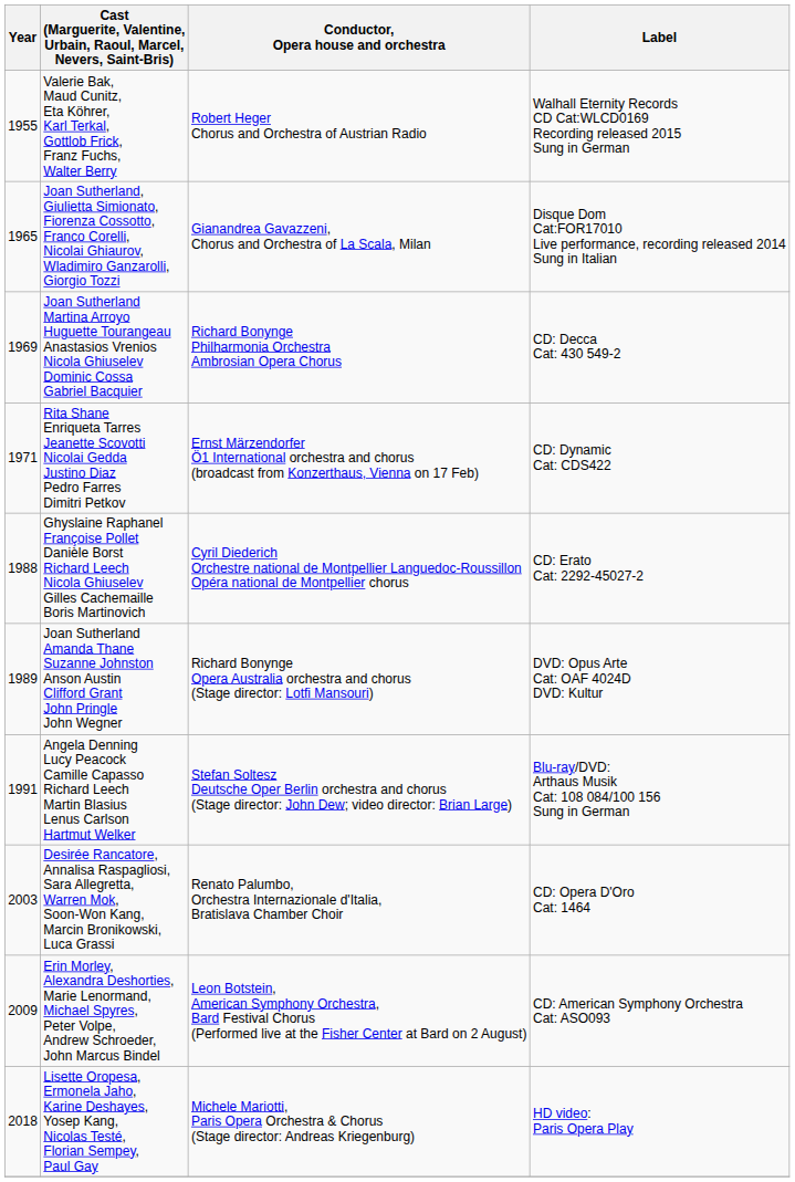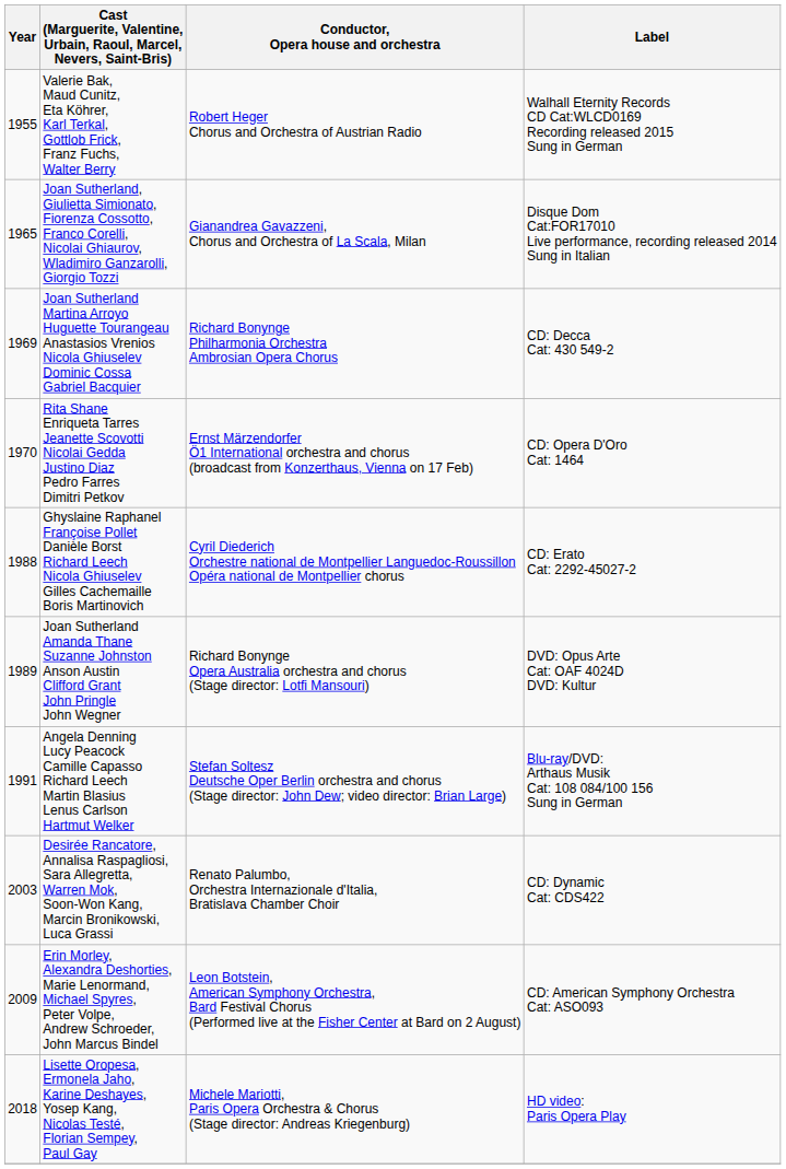row 5 | Year: 1971 -> 1970
row 5 | Label: CD: Dynamic Cat: CDS422 -> CD: Opera D'Oro Cat: 1464
row 9 | Label: CD: Opera D'Oro Cat: 1464 -> CD: Dynamic Cat: CDS422
